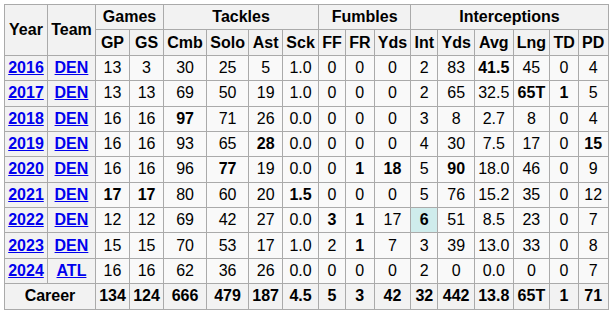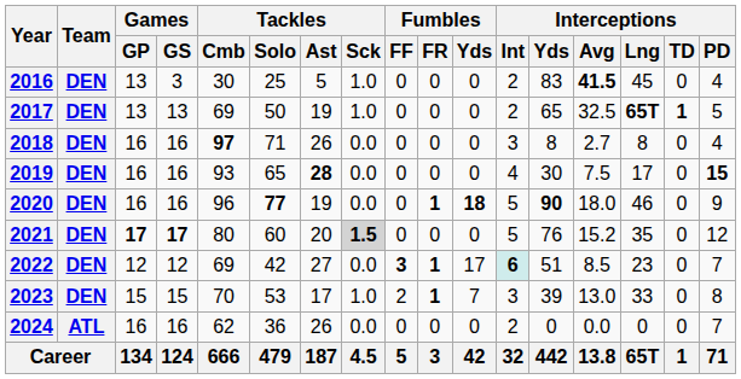2021 | Tackles / Sck: no background -> lightgrey background
